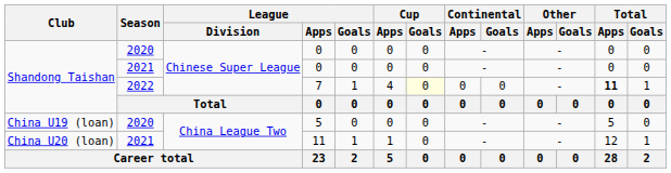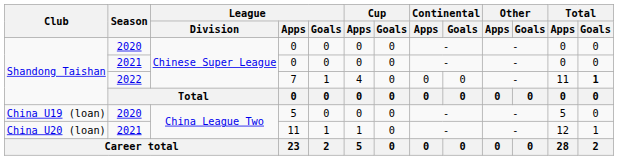7 | Cup / Goals: lightyellow background -> no background
7 | Total / Apps: bold -> normal
7 | Total / Goals: normal -> bold
